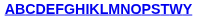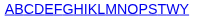row 1 | column 1: bold -> normal
